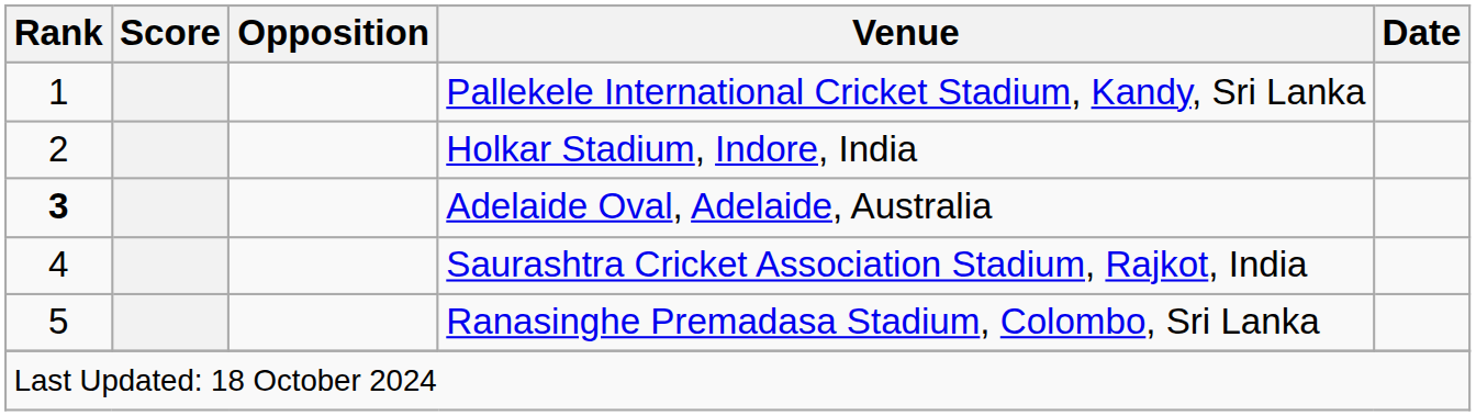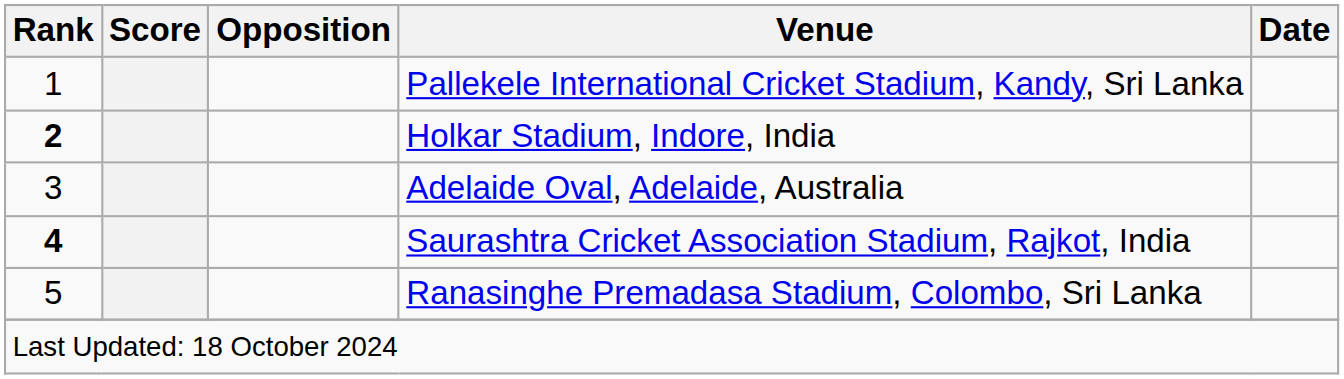Holkar Stadium, Indore, India | Rank: normal -> bold
Adelaide Oval, Adelaide, Australia | Rank: bold -> normal
Saurashtra Cricket Association Stadium, Rajkot, India | Rank: normal -> bold
